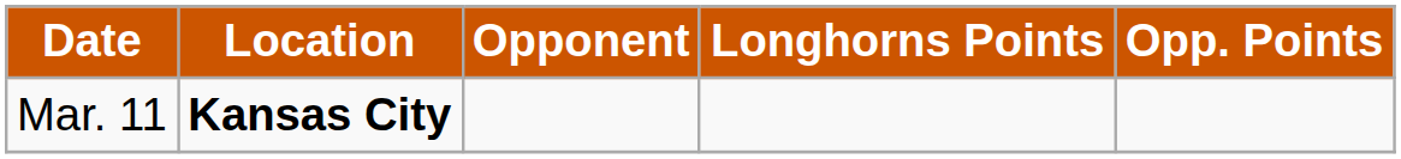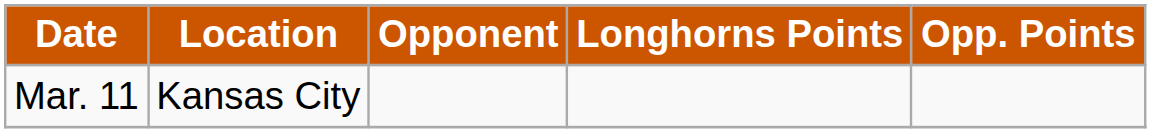Mar. 11 | Location: bold -> normal
